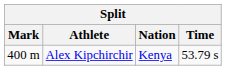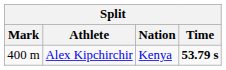Alex Kipchirchir | Time: normal -> bold
